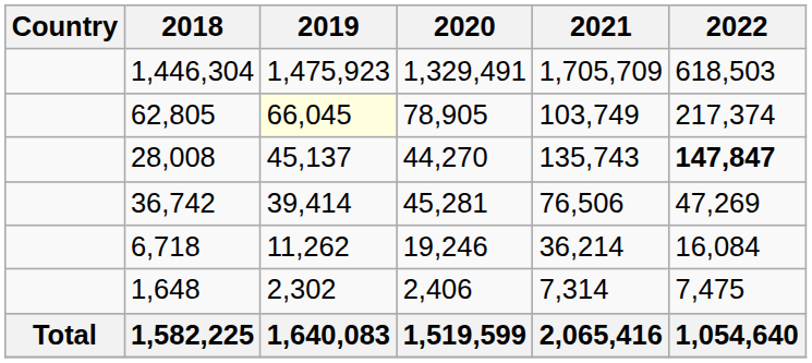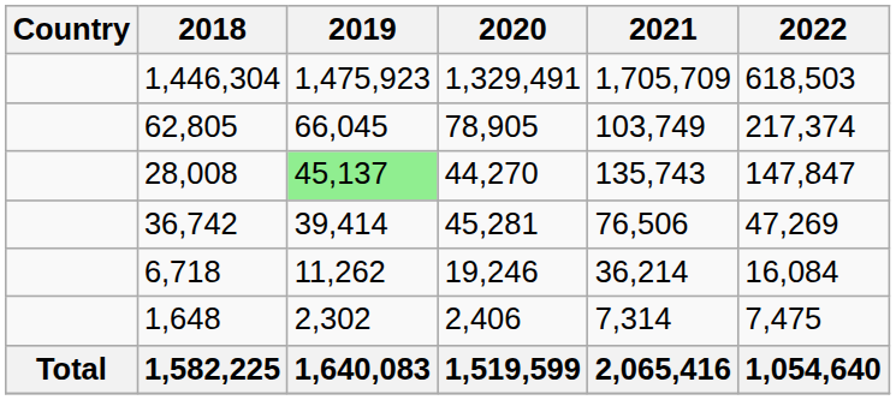62,805 | 2019: lightyellow background -> no background
28,008 | 2019: no background -> lightgreen background
28,008 | 2022: bold -> normal
